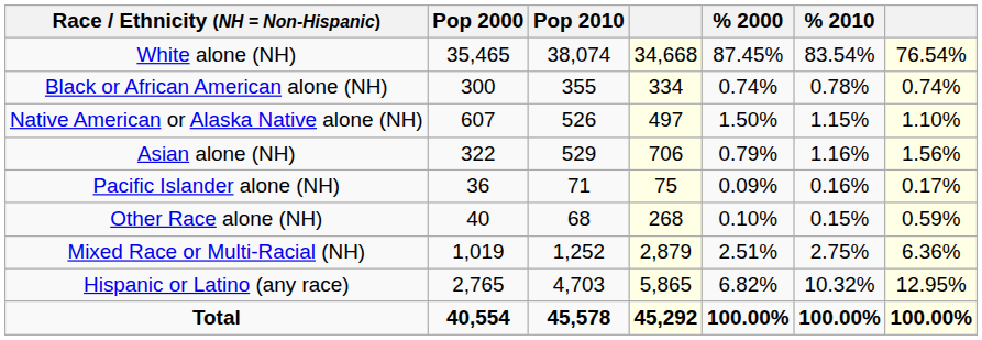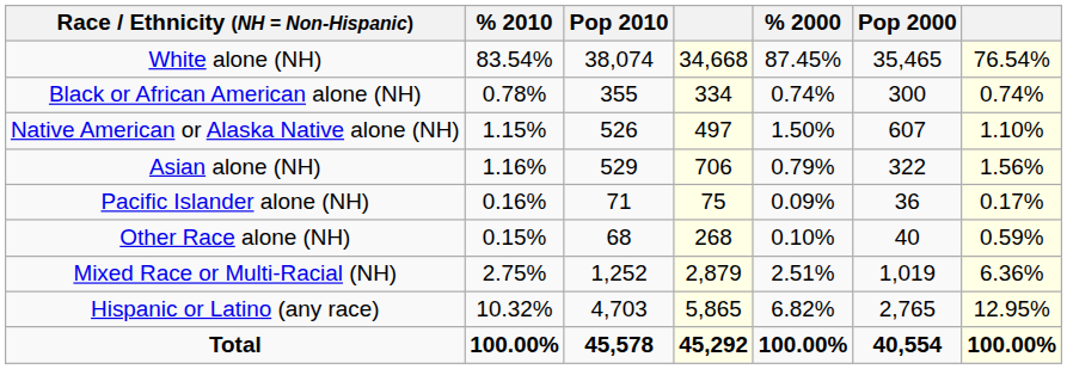columns swapped: Pop 2000 <-> % 2010
